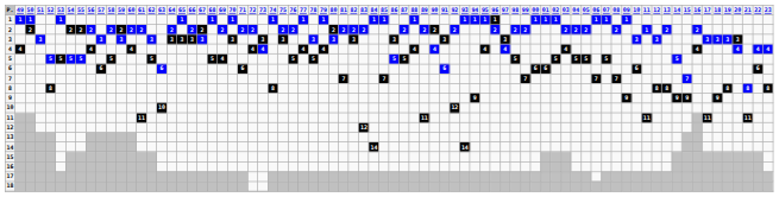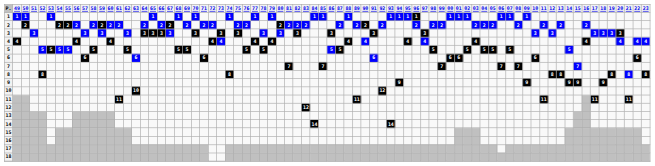row 3 | 11: 1 -> 2
row 6 | 69: 4 -> 5
